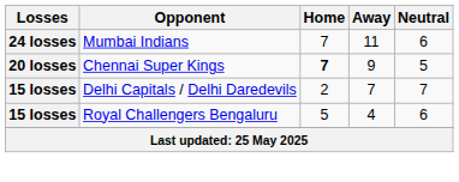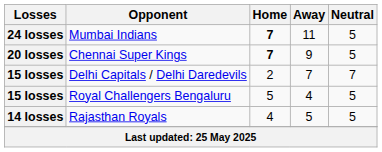Mumbai Indians | Home: normal -> bold
Mumbai Indians | Neutral: 6 -> 5
Royal Challengers Bengaluru | Neutral: 6 -> 5
+ row: 14 losses | Rajasthan Royals | 4 | 5 | 5
